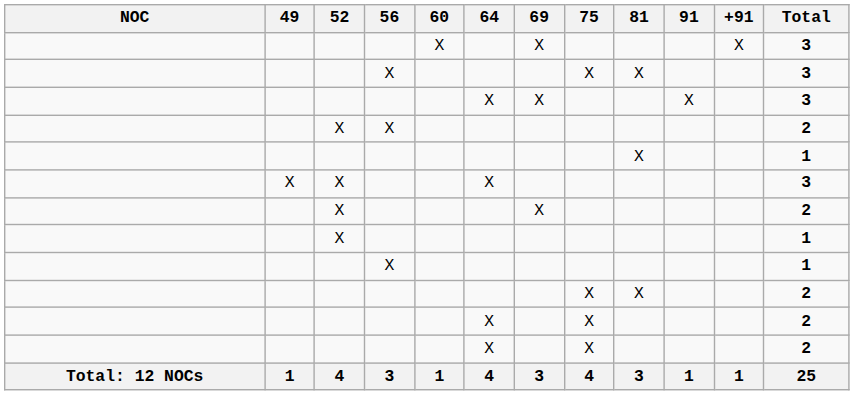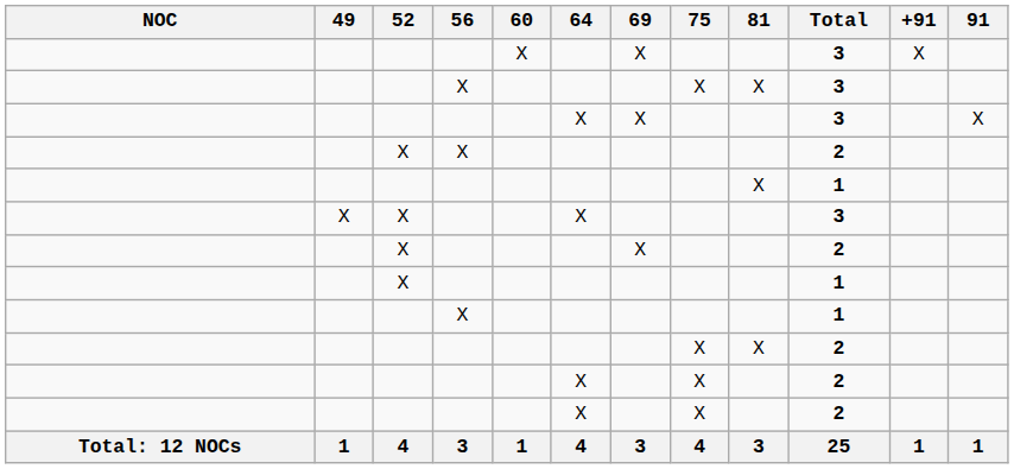columns swapped: 91 <-> Total
